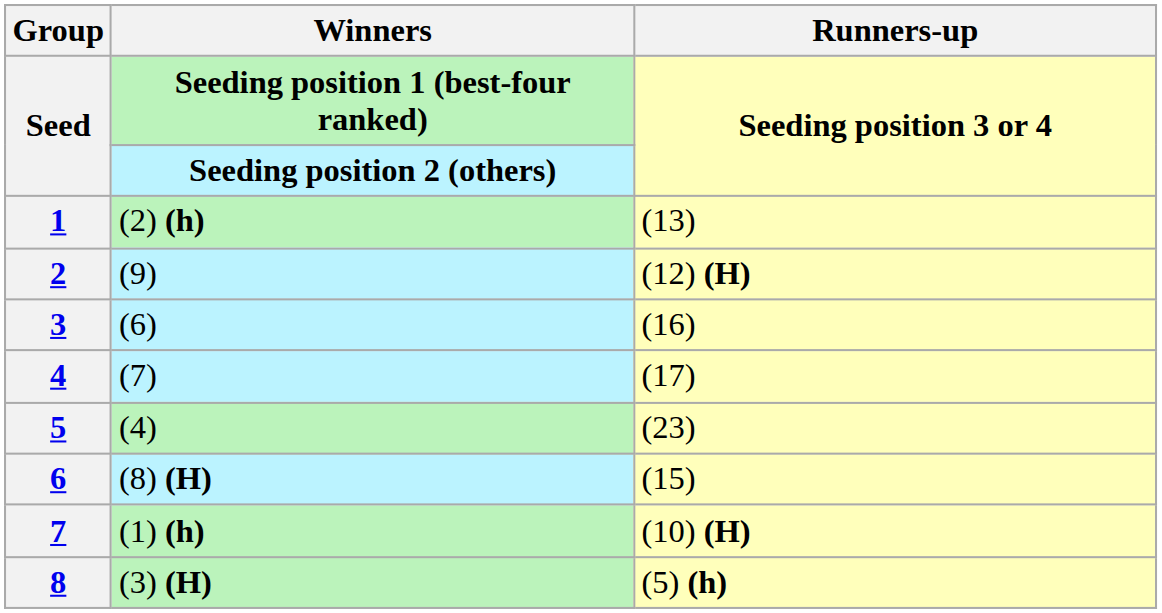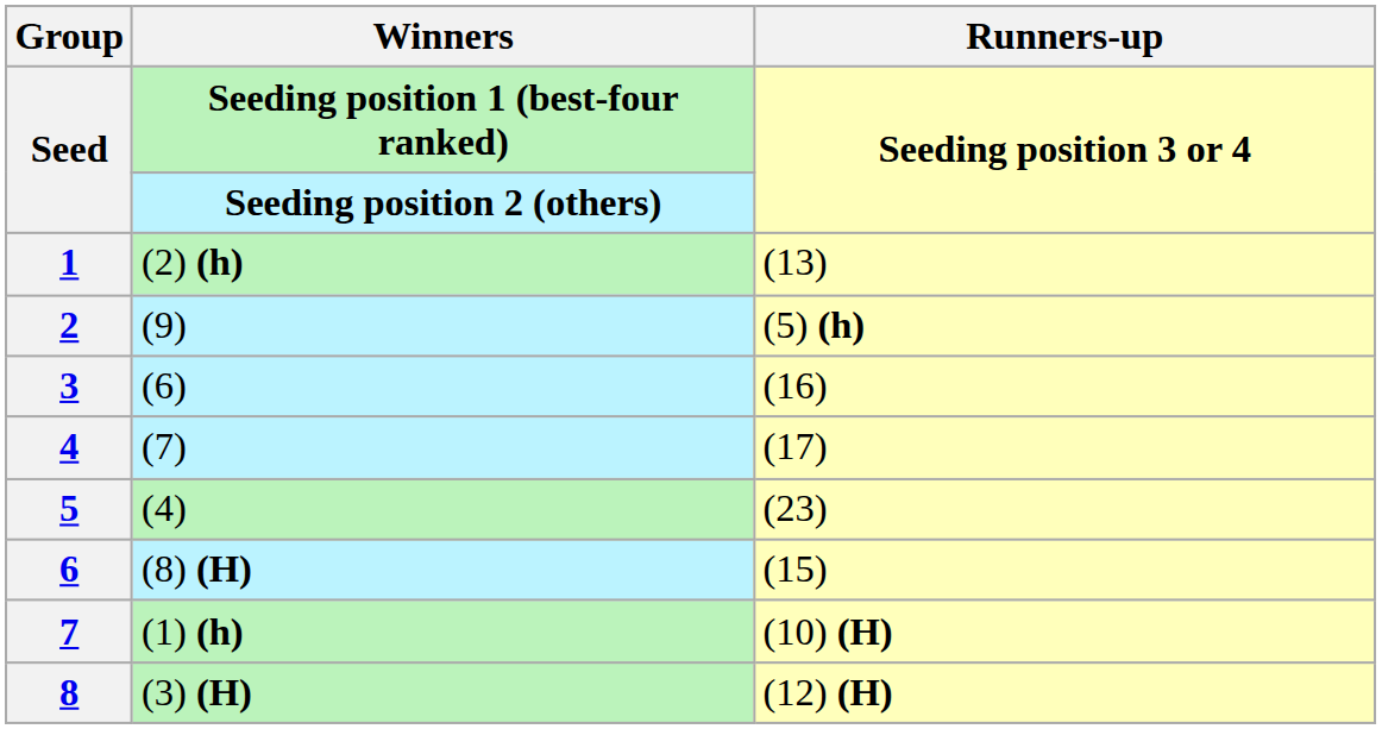2 | Runners-up: (12) (H) -> (5) (h)
8 | Runners-up: (5) (h) -> (12) (H)
